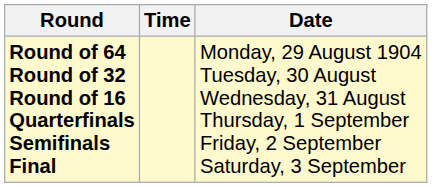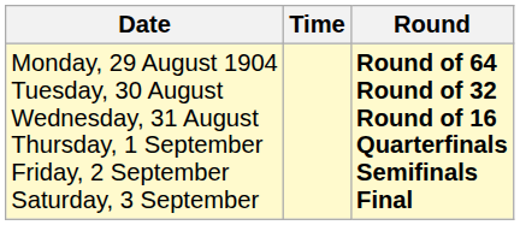columns swapped: Date <-> Round
